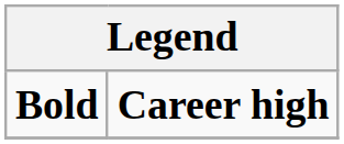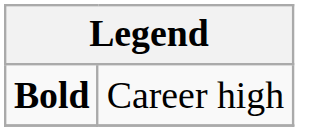row 2 | column 2: bold -> normal
